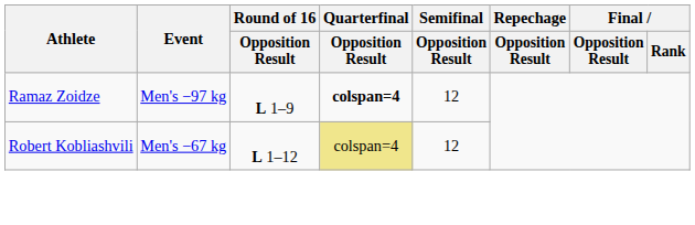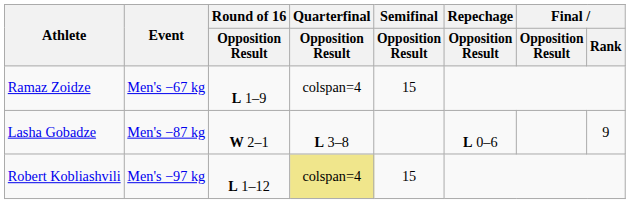Ramaz Zoidze | Event: Men's −97 kg -> Men's −67 kg
Ramaz Zoidze | Quarterfinal / Opposition Result: bold -> normal
Ramaz Zoidze | Semifinal / Opposition Result: 12 -> 15
+ row: Lasha Gobadze | Men's −87 kg | W 2–1 | L 3–8 | L 0–6 | 9
Robert Kobliashvili | Event: Men's −67 kg -> Men's −97 kg
Robert Kobliashvili | Semifinal / Opposition Result: 12 -> 15
